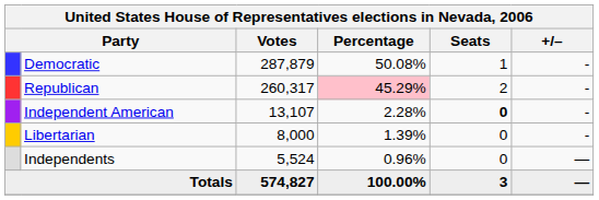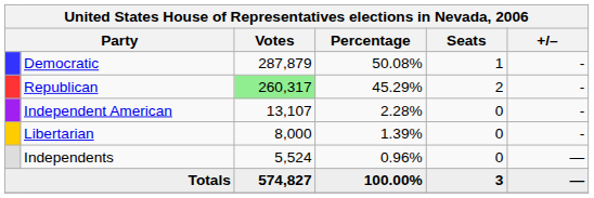Republican | Votes: no background -> lightgreen background
Republican | Percentage: pink background -> no background
Independent American | Seats: bold -> normal
